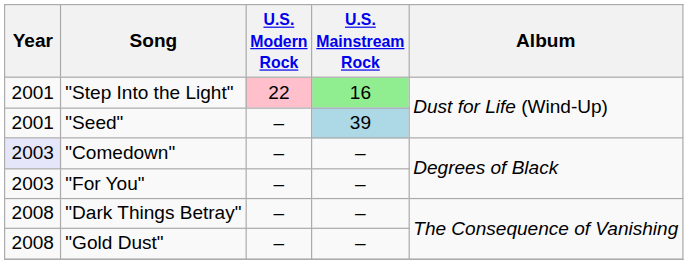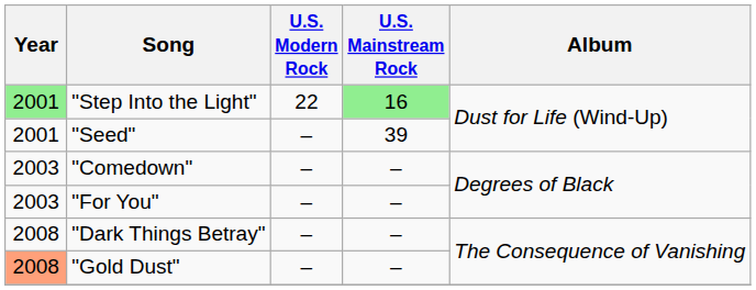"Step Into the Light" | Year: no background -> lightgreen background
"Step Into the Light" | U.S. Modern Rock: pink background -> no background
"Seed" | U.S. Mainstream Rock: lightblue background -> no background
"Comedown" | Year: lavender background -> no background
"Gold Dust" | Year: no background -> lightsalmon background
